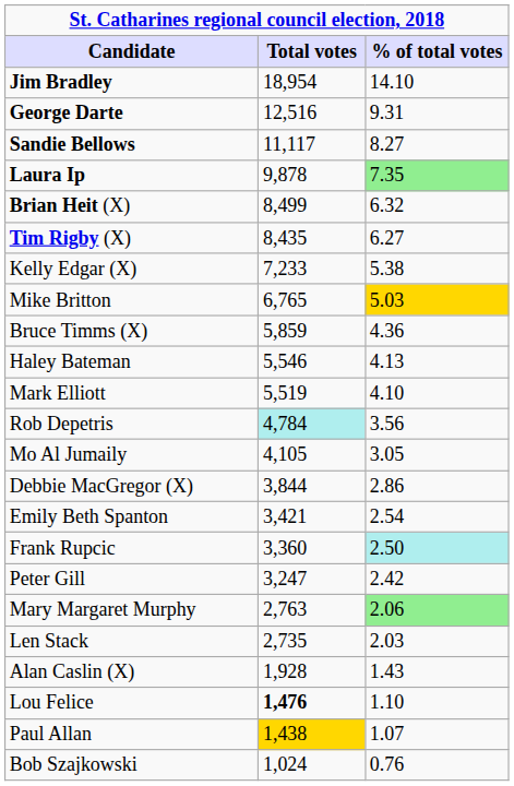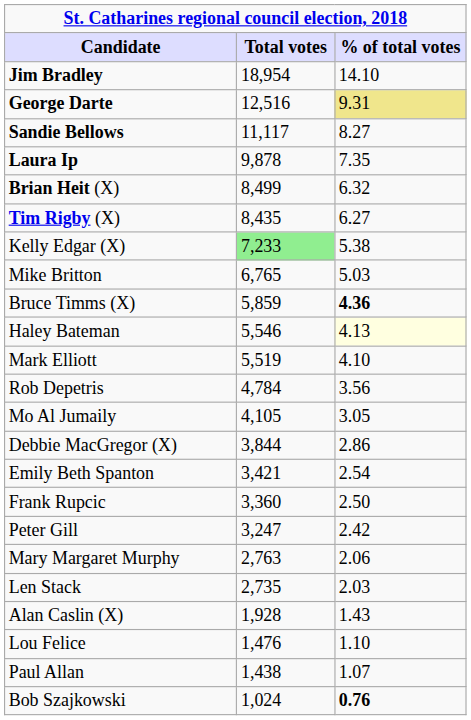George Darte | % of total votes: no background -> khaki background
Laura Ip | % of total votes: lightgreen background -> no background
Kelly Edgar (X) | Total votes: no background -> lightgreen background
Mike Britton | % of total votes: gold background -> no background
Bruce Timms (X) | % of total votes: normal -> bold
Haley Bateman | % of total votes: no background -> lightyellow background
Rob Depetris | Total votes: paleturquoise background -> no background
Frank Rupcic | % of total votes: paleturquoise background -> no background
Mary Margaret Murphy | % of total votes: lightgreen background -> no background
Lou Felice | Total votes: bold -> normal
Paul Allan | Total votes: gold background -> no background
Bob Szajkowski | % of total votes: normal -> bold
